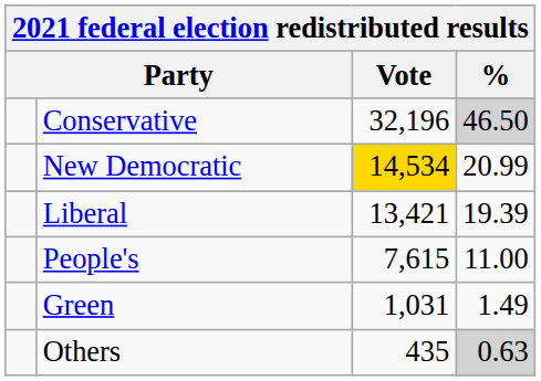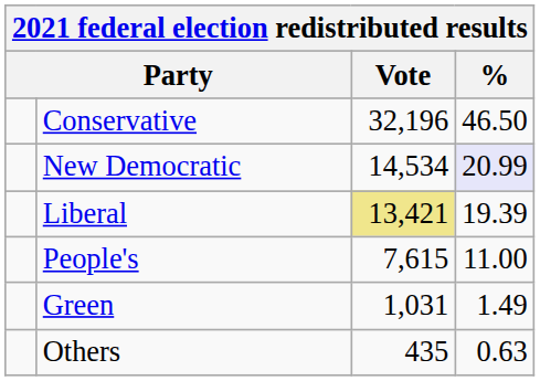Conservative | %: lightgrey background -> no background
New Democratic | Vote: gold background -> no background
New Democratic | %: no background -> lavender background
Liberal | Vote: no background -> khaki background
Others | %: lightgrey background -> no background
